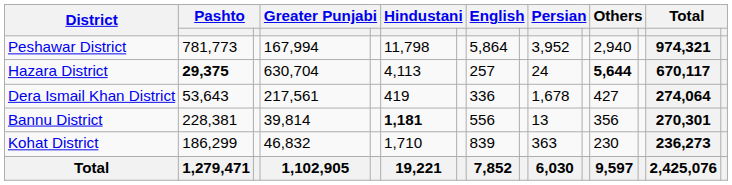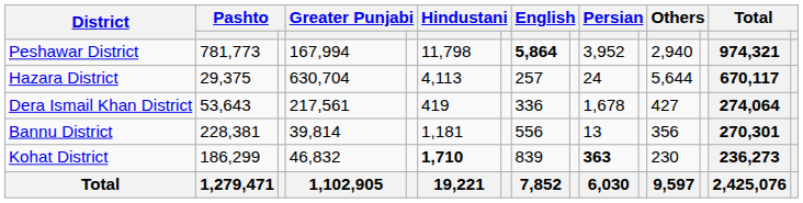Peshawar District | column 8: normal -> bold
Hazara District | column 2: bold -> normal
Hazara District | column 12: bold -> normal
Bannu District | column 6: bold -> normal
Kohat District | column 6: normal -> bold
Kohat District | column 10: normal -> bold
